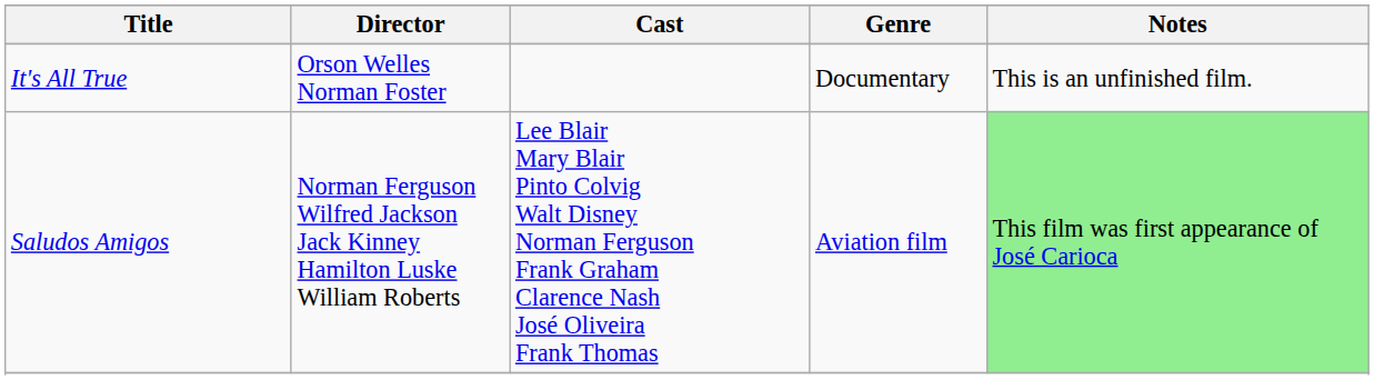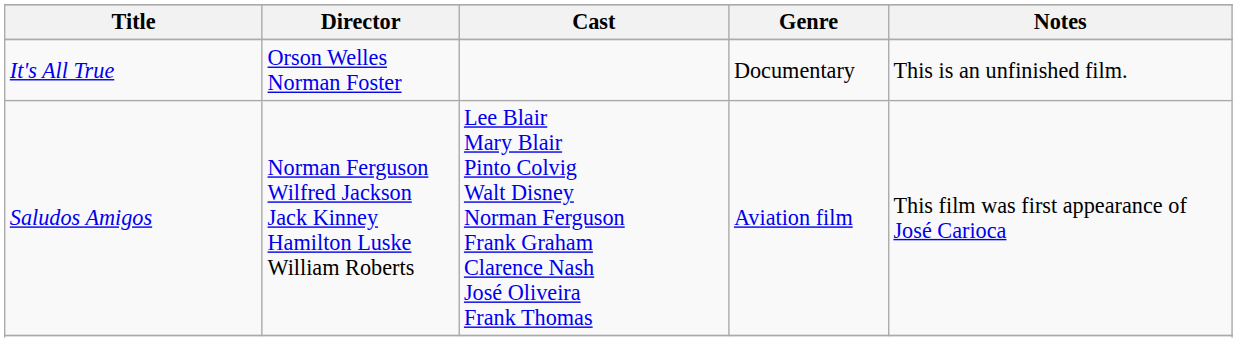Saludos Amigos | Notes: lightgreen background -> no background
